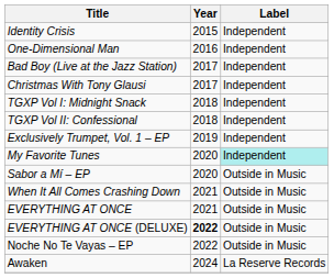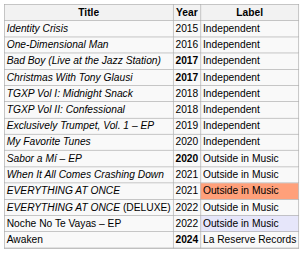Bad Boy (Live at the Jazz Station) | Year: normal -> bold
Christmas With Tony Glausi | Year: normal -> bold
My Favorite Tunes | Label: paleturquoise background -> no background
Sabor a Mí – EP | Year: normal -> bold
EVERYTHING AT ONCE | Label: no background -> lightsalmon background
EVERYTHING AT ONCE (DELUXE) | Year: bold -> normal
Noche No Te Vayas – EP | Label: no background -> lavender background
Awaken | Year: normal -> bold
